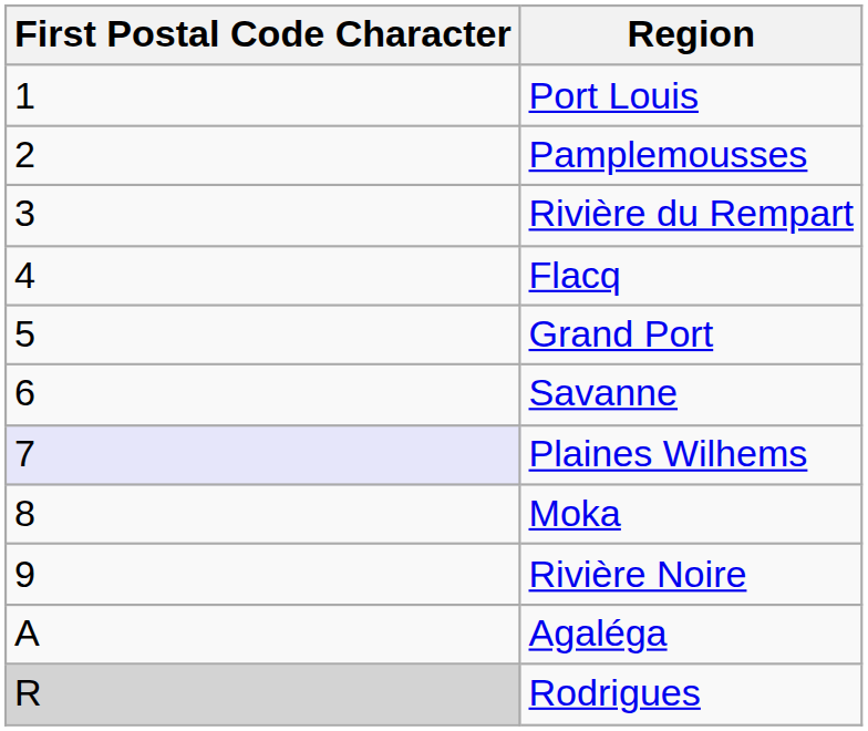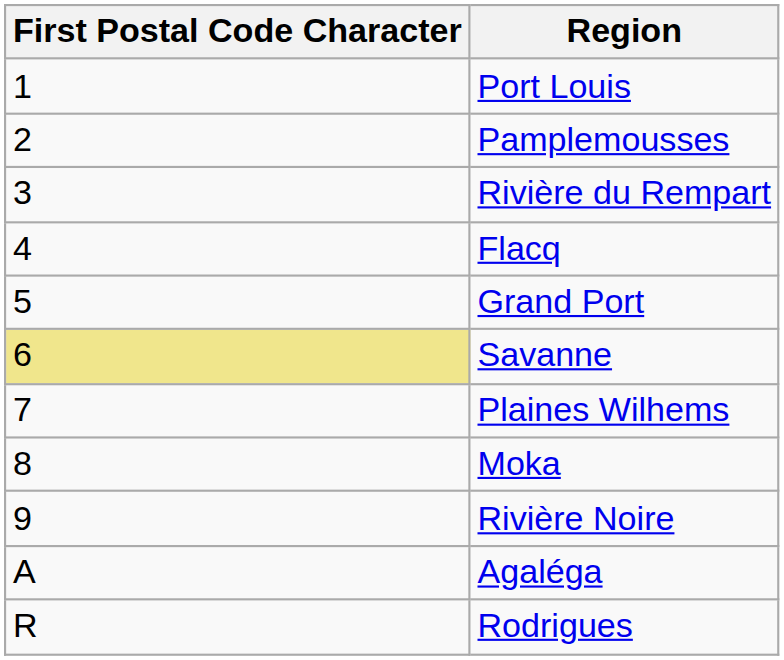Savanne | First Postal Code Character: no background -> khaki background
Plaines Wilhems | First Postal Code Character: lavender background -> no background
Rodrigues | First Postal Code Character: lightgrey background -> no background
